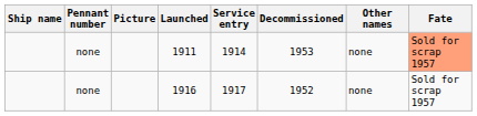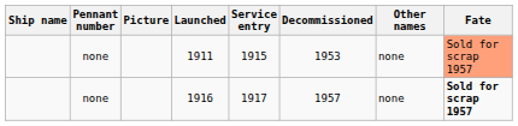row 2 | Service entry: 1914 -> 1915
row 3 | Decommissioned: 1952 -> 1957
row 3 | Fate: normal -> bold
